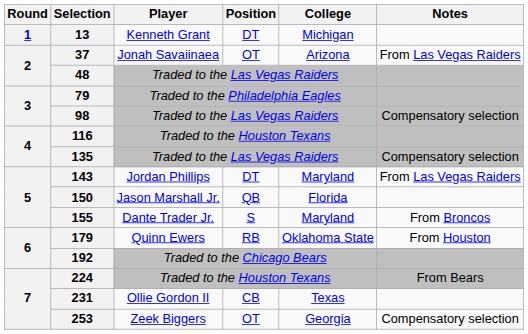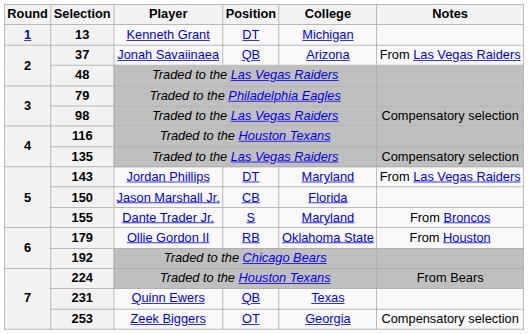37 | Position: OT -> QB
150 | Position: QB -> CB
179 | Player: Quinn Ewers -> Ollie Gordon II
231 | Player: Ollie Gordon II -> Quinn Ewers
231 | Position: CB -> QB
